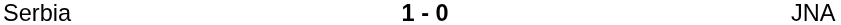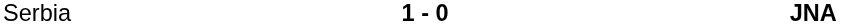Serbia | column 3: normal -> bold
